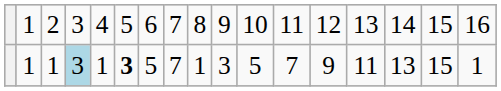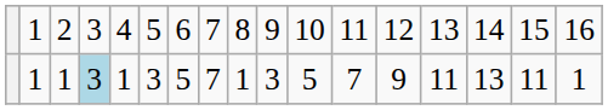row 2 | column 6: bold -> normal
row 2 | column 16: 15 -> 11
